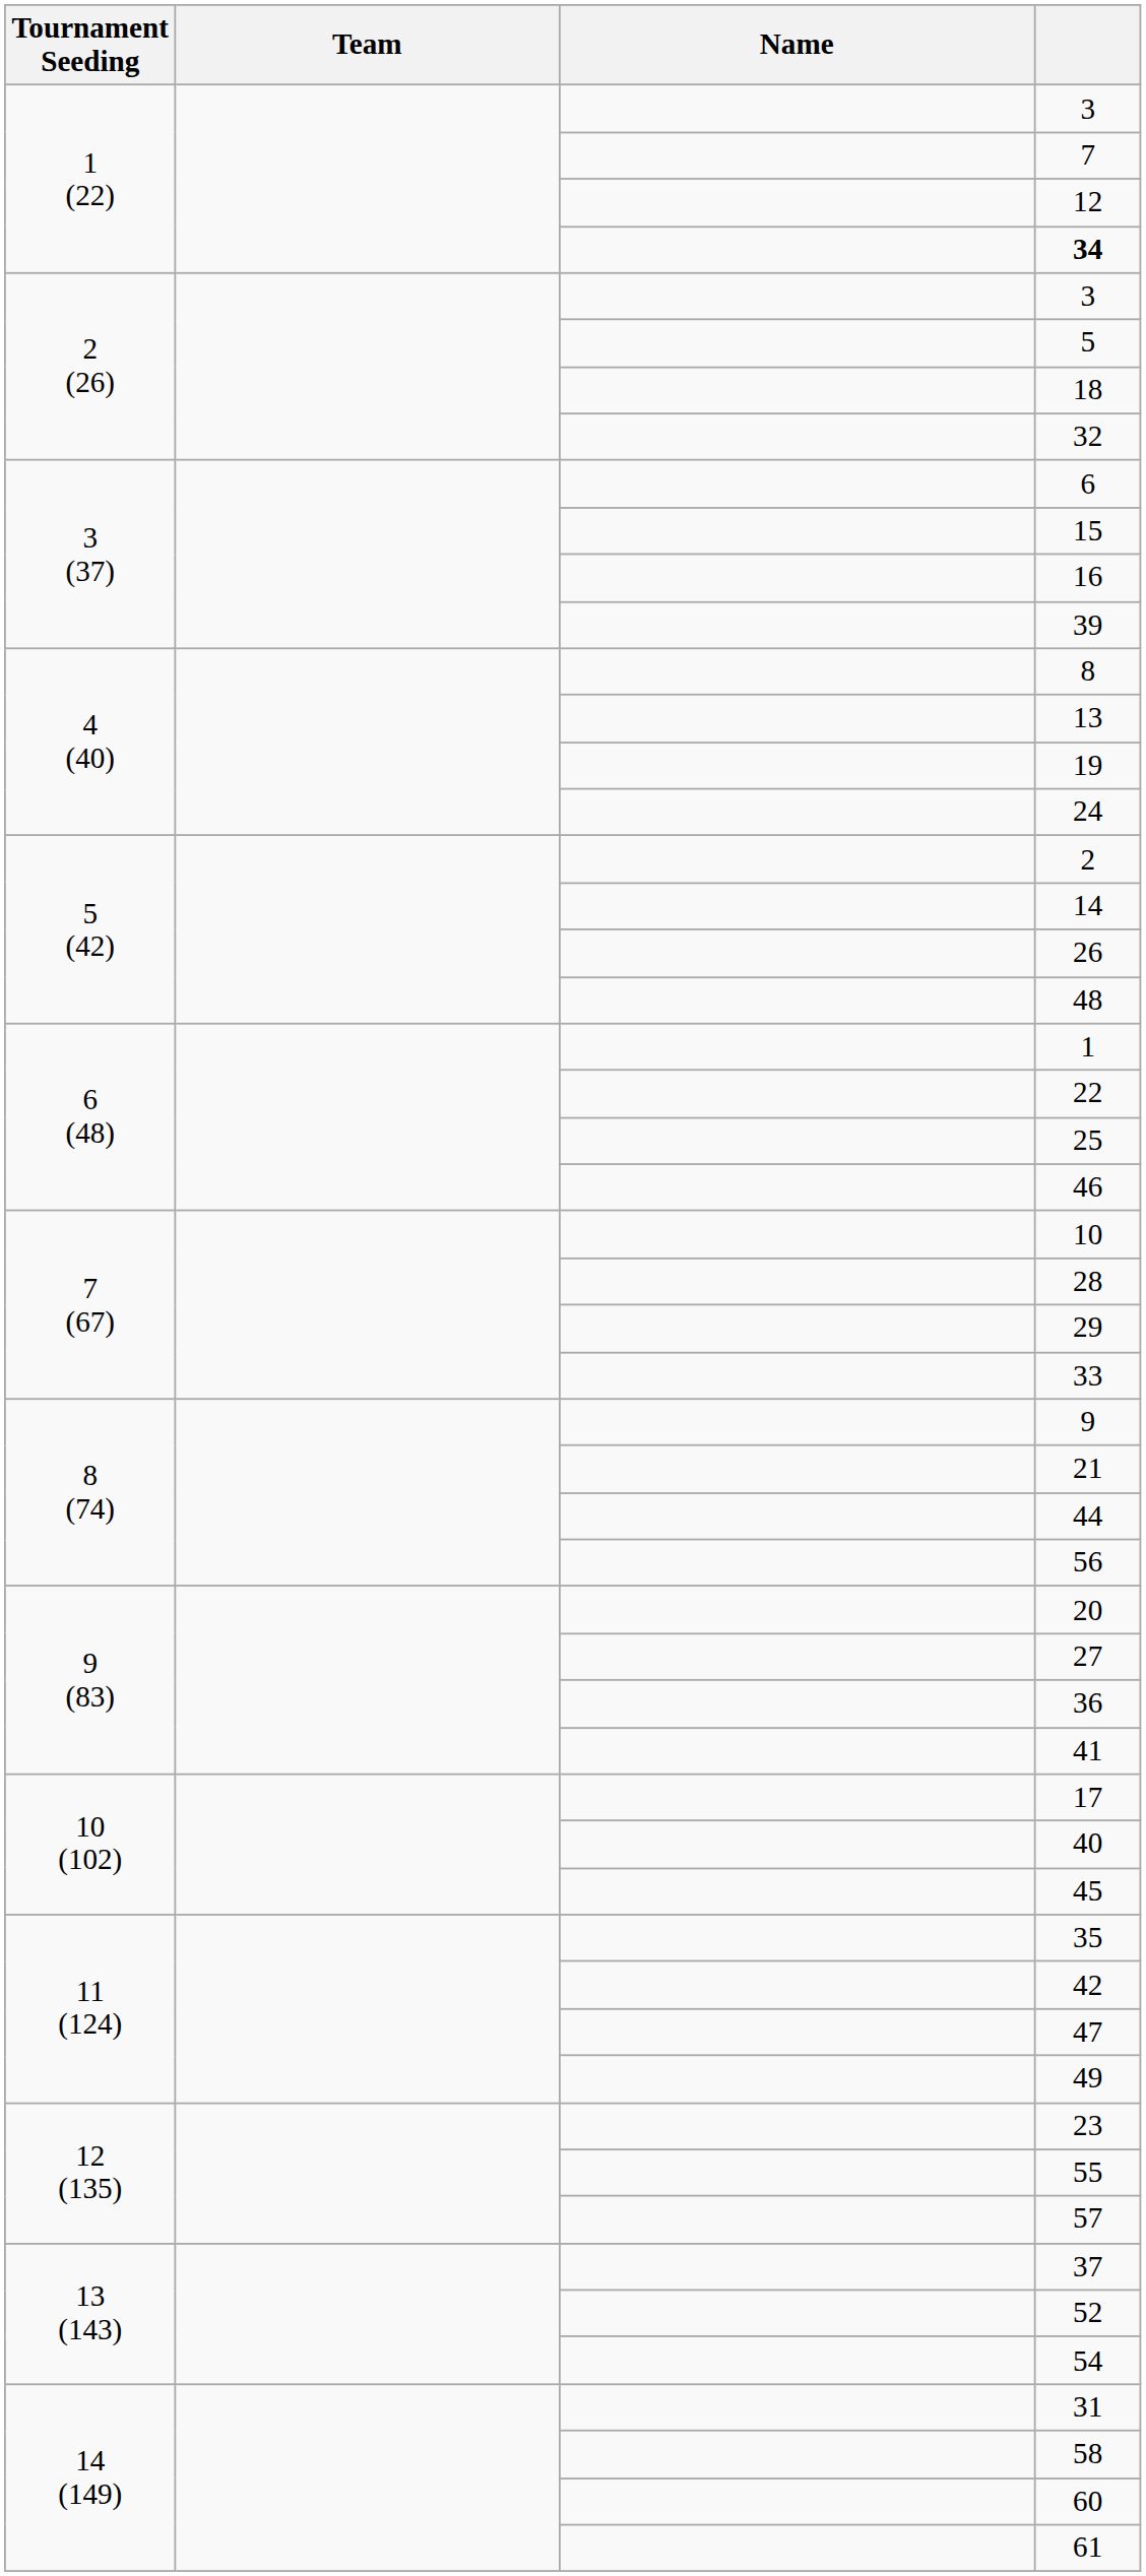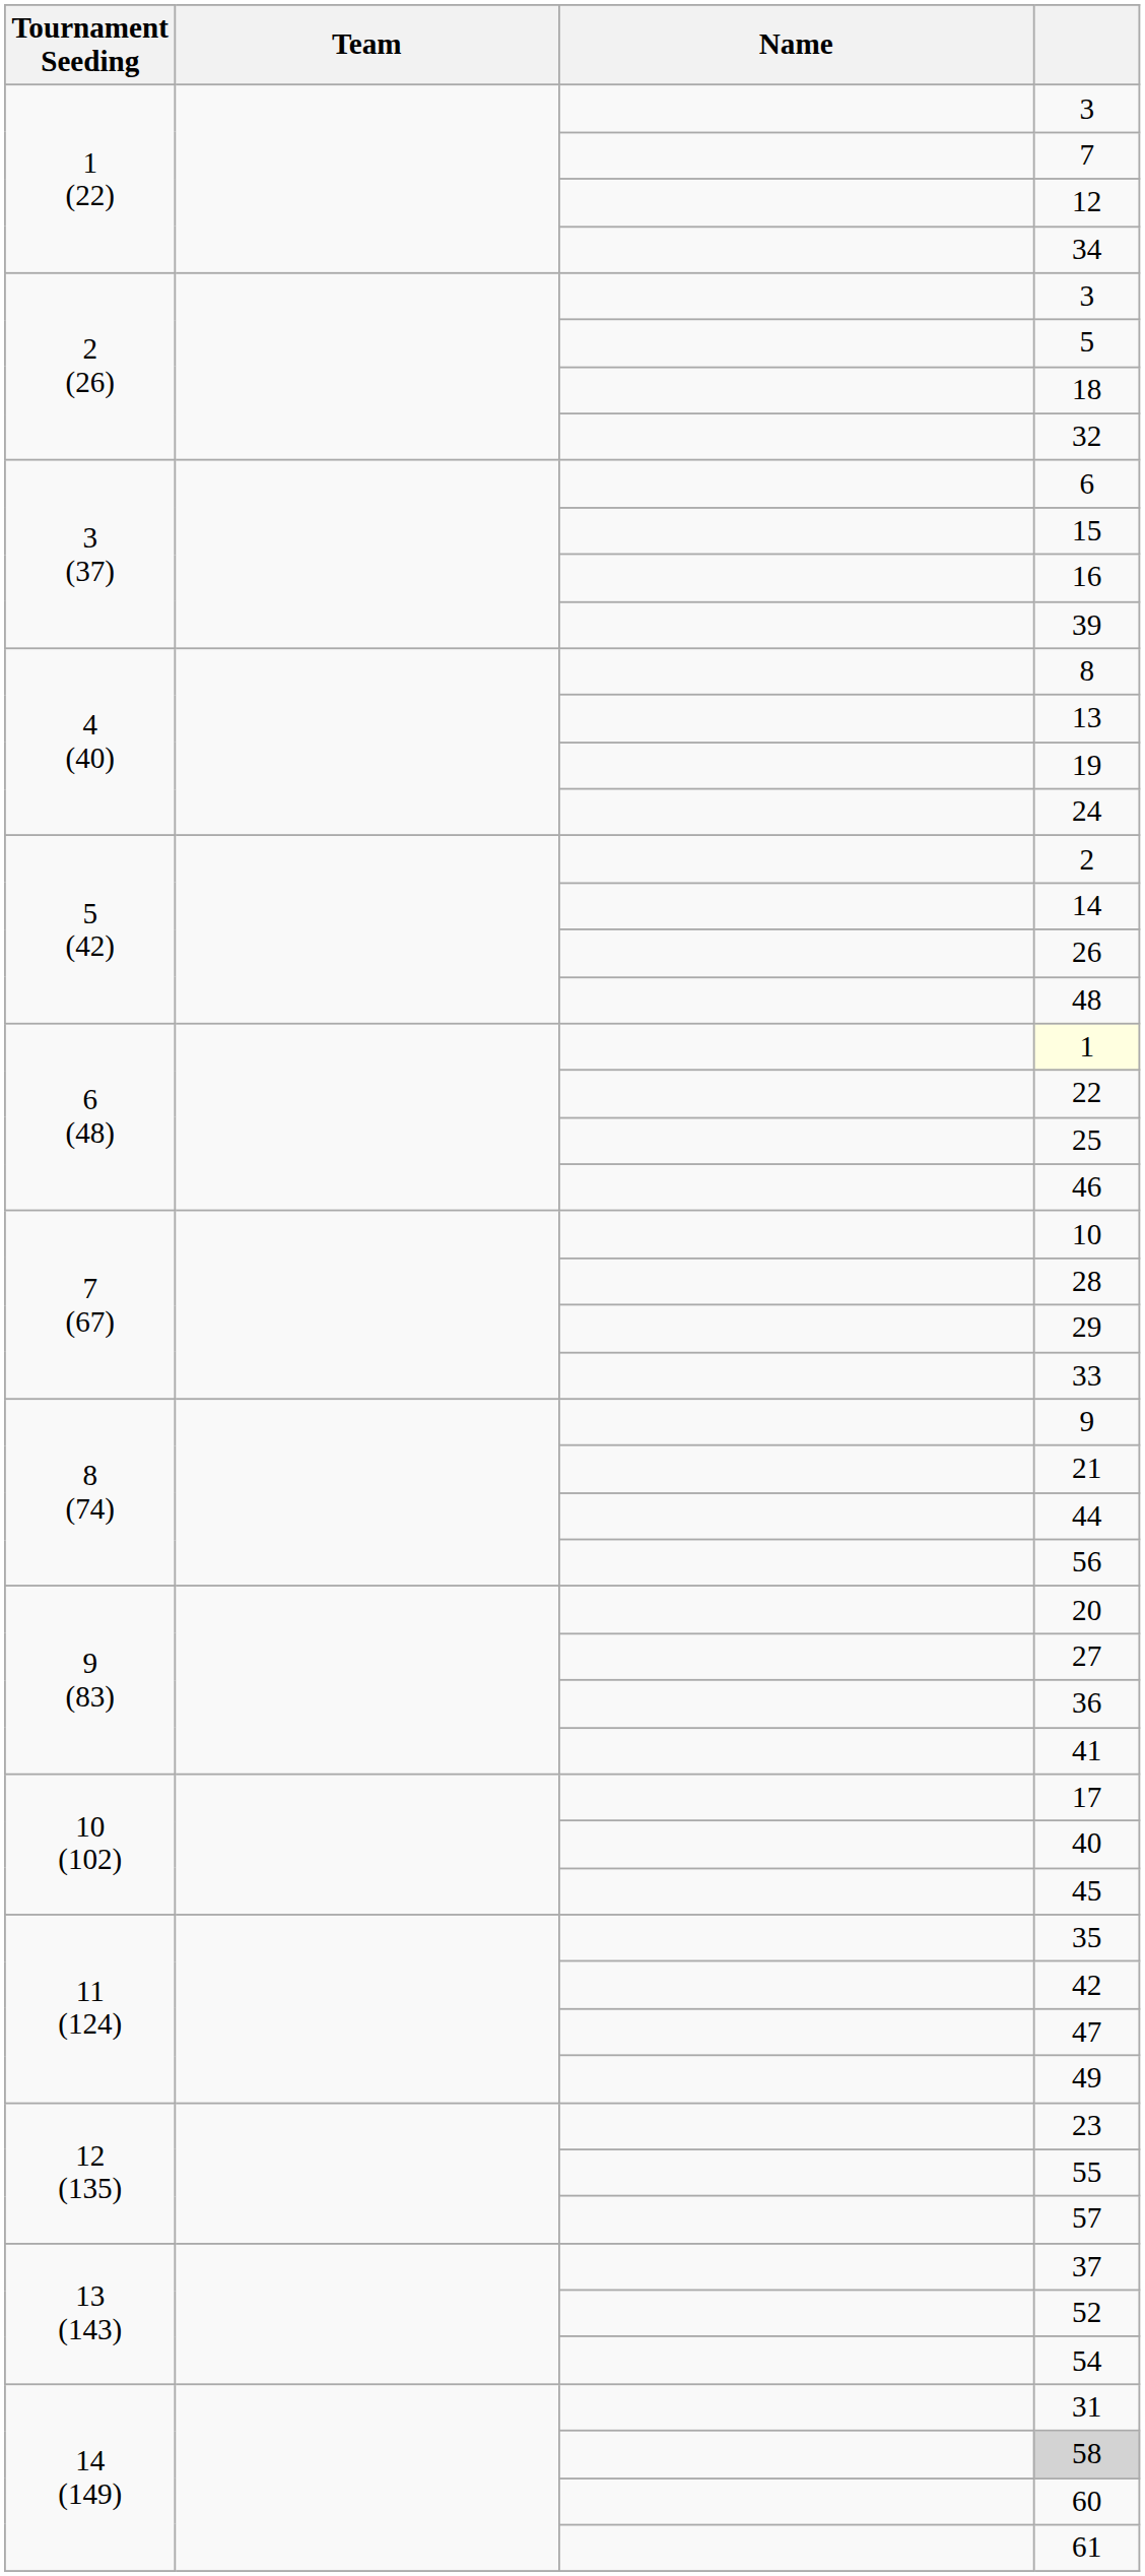34 | column 4: bold -> normal
1 | column 4: no background -> lightyellow background
58 | column 4: no background -> lightgrey background
